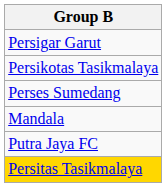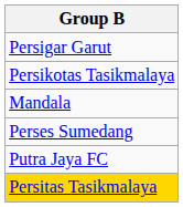row 4 | column 1: Perses Sumedang -> Mandala
row 5 | column 1: Mandala -> Perses Sumedang
